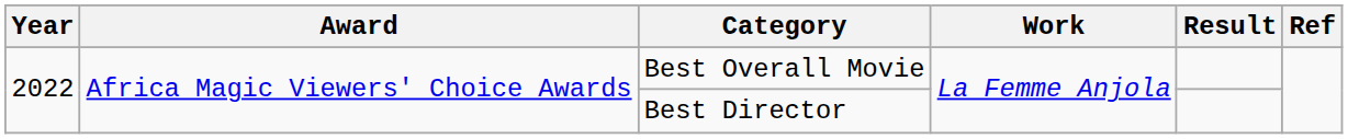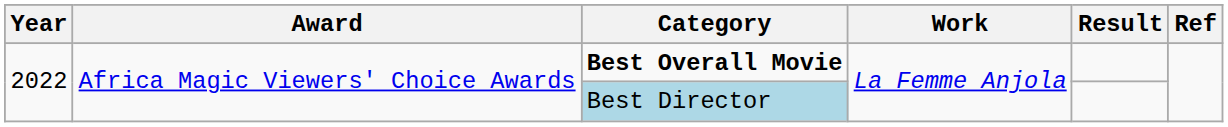Best Overall Movie | Category: normal -> bold
Best Director | Category: no background -> lightblue background
